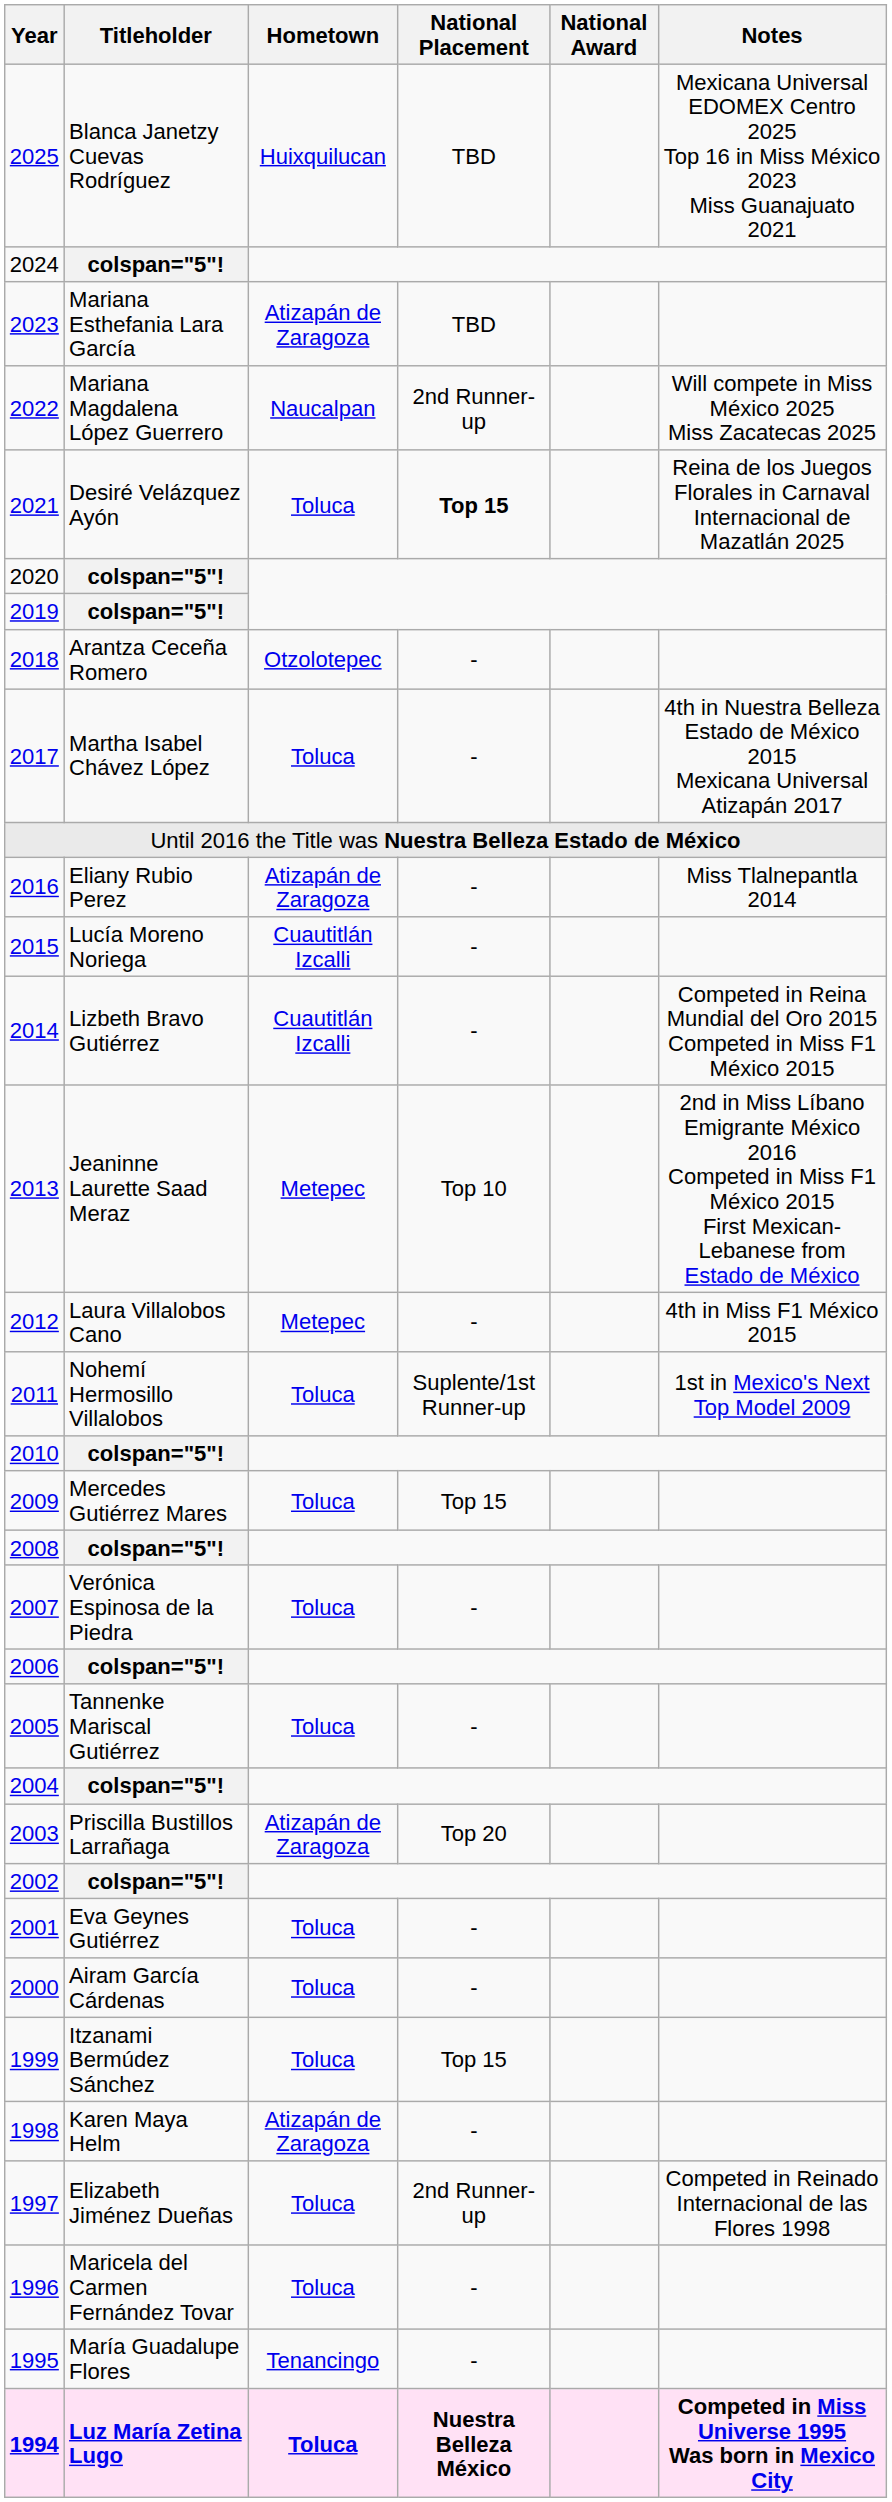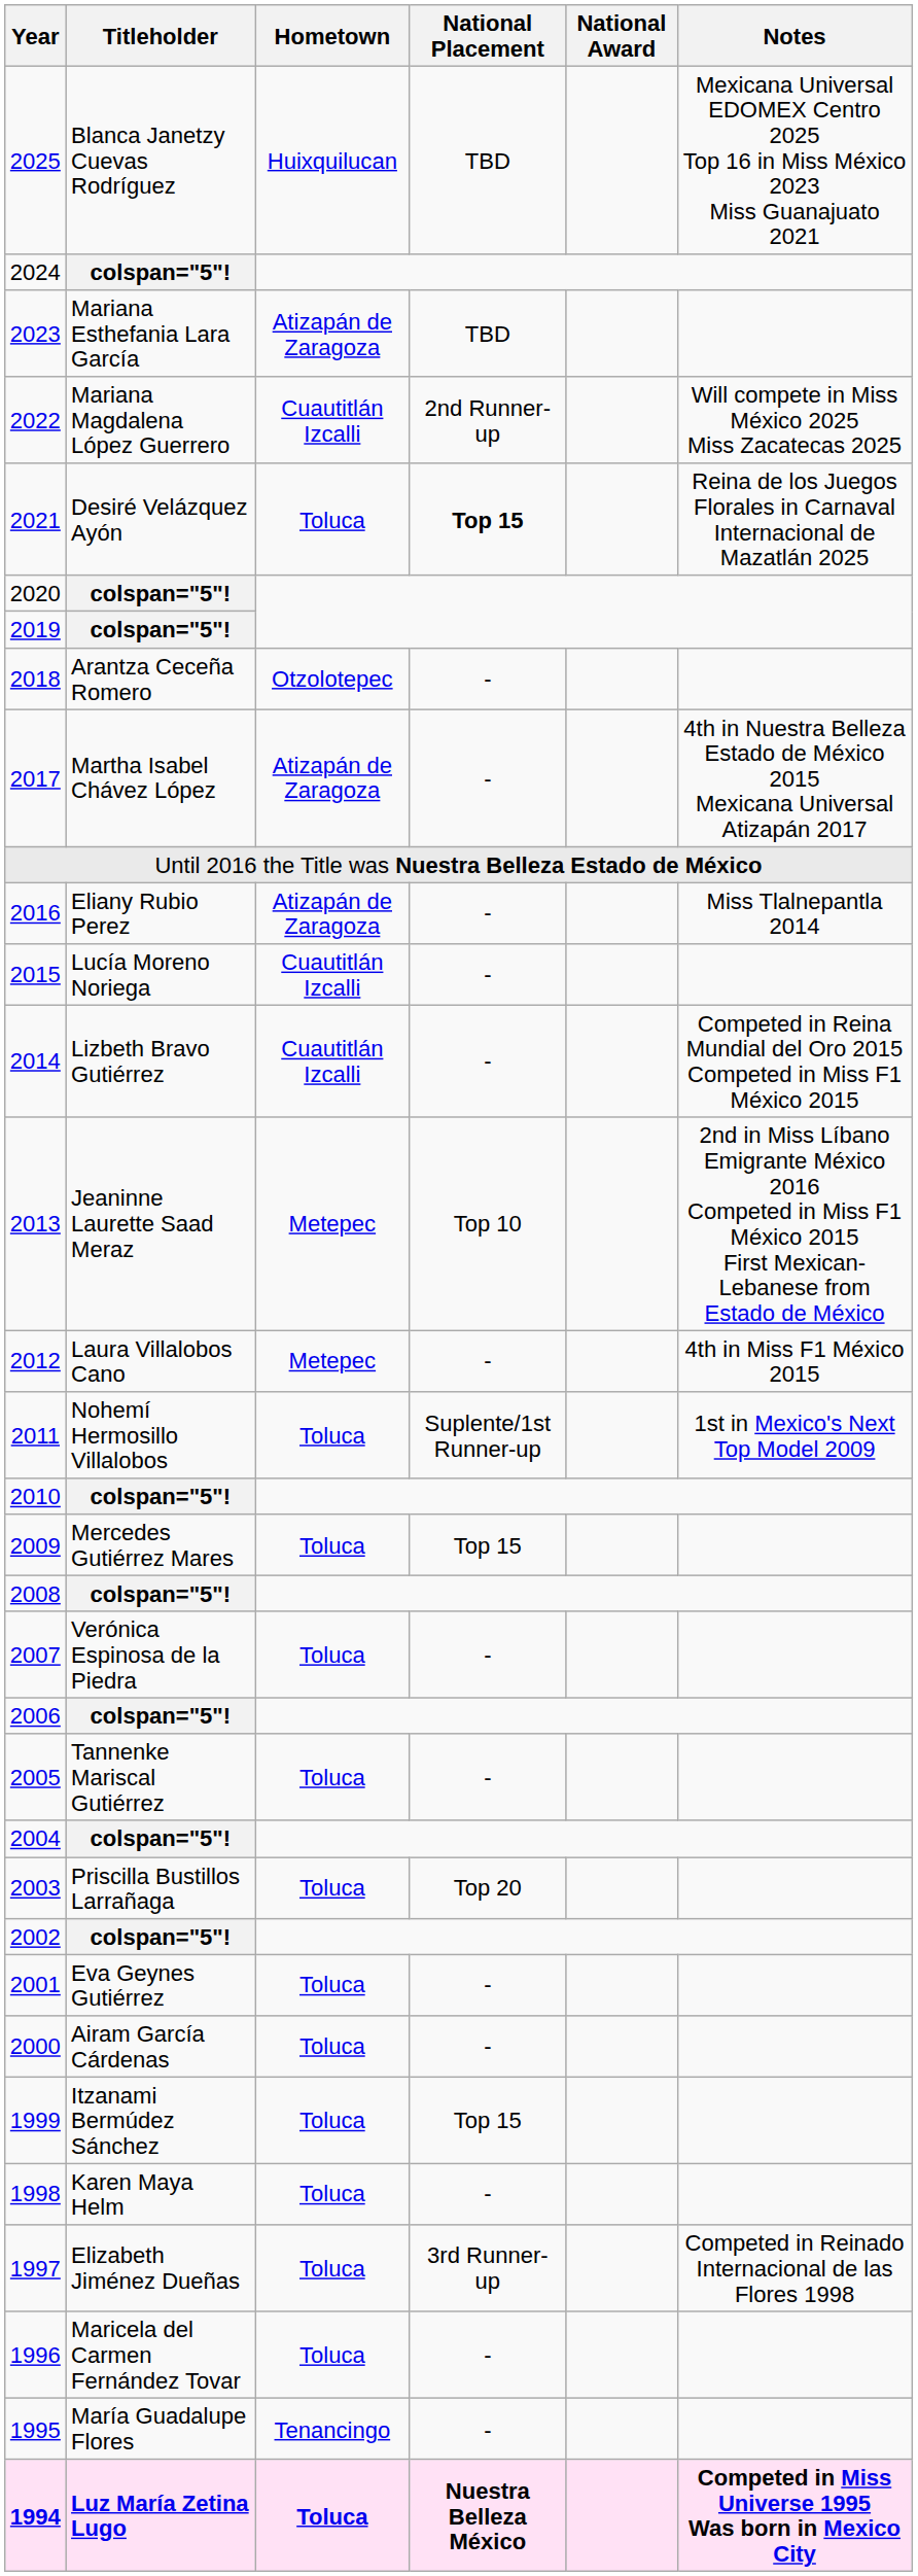2022 | Hometown: Naucalpan -> Cuautitlán Izcalli
2017 | Hometown: Toluca -> Atizapán de Zaragoza
2003 | Hometown: Atizapán de Zaragoza -> Toluca
1998 | Hometown: Atizapán de Zaragoza -> Toluca
1997 | National Placement: 2nd Runner-up -> 3rd Runner-up
